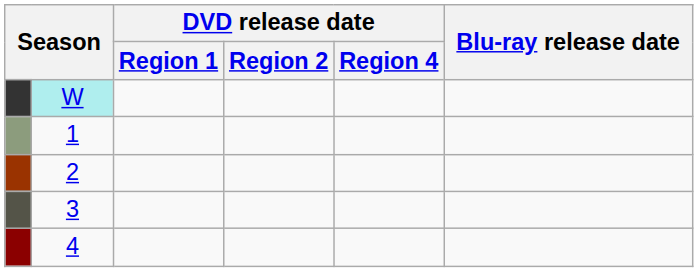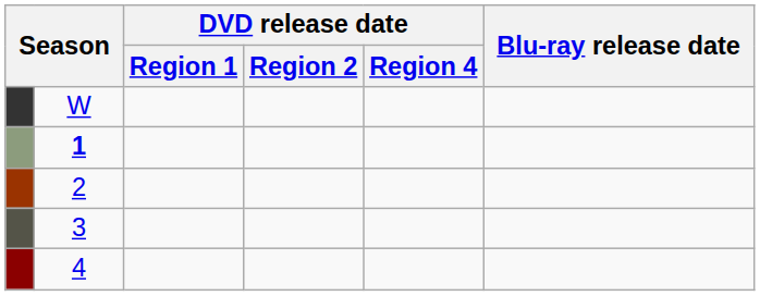W | column 2: paleturquoise background -> no background
1 | column 2: normal -> bold
